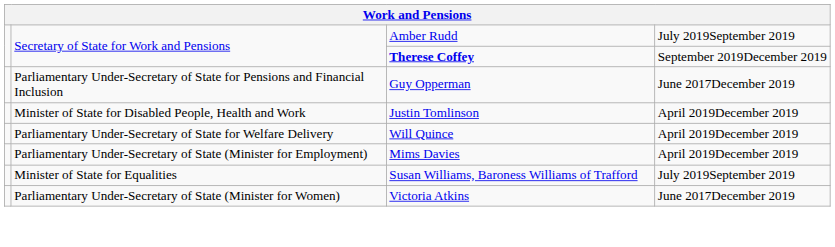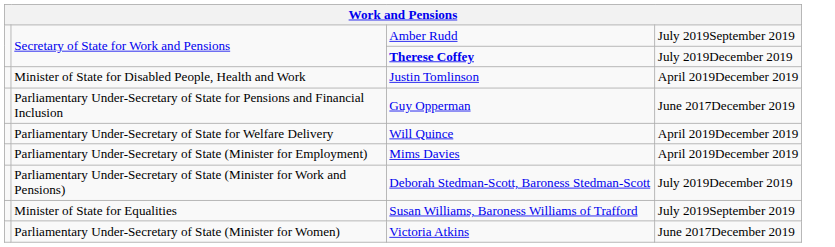Therese Coffey | column 4: September 2019December 2019 -> July 2019December 2019
rows swapped: Justin Tomlinson <-> Guy Opperman
+ row: Parliamentary Under-Secretary of State (Minister for Work and Pensions) | Deborah Stedman-Scott, Baroness Stedman-Scott | July 2019December 2019
